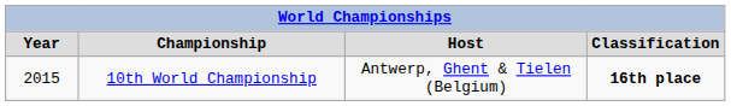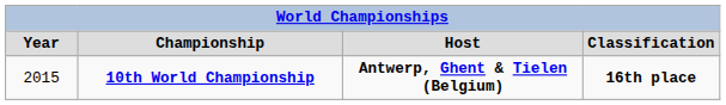2015 | column 2: normal -> bold
2015 | column 3: normal -> bold
